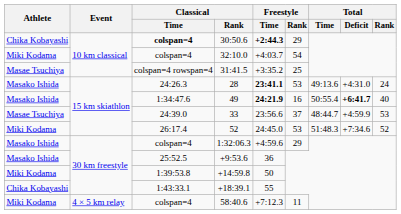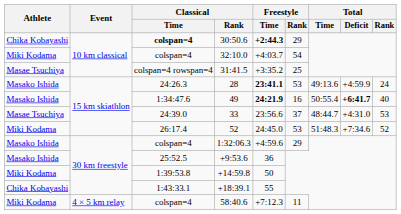28 | Total / Deficit: +4:31.0 -> +4:59.9
33 | Total / Deficit: +4:59.9 -> +4:31.0
